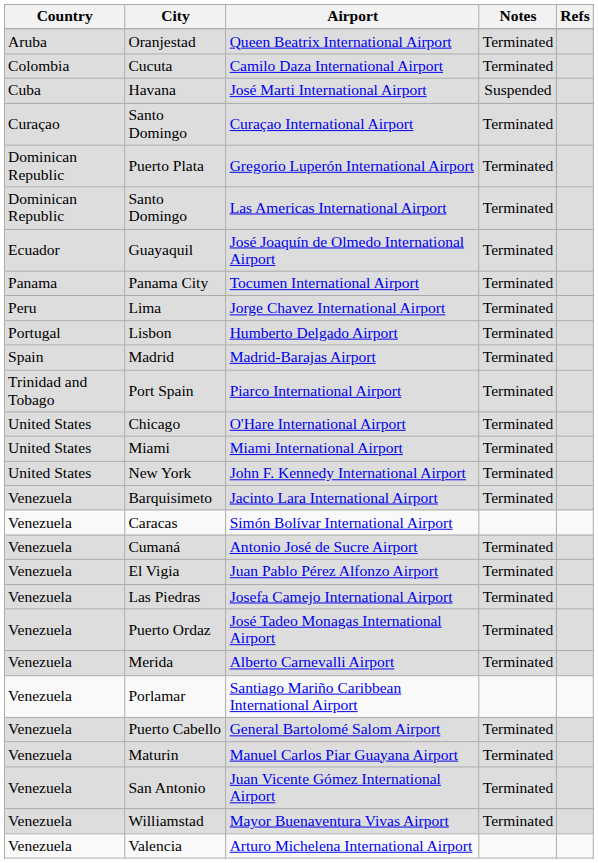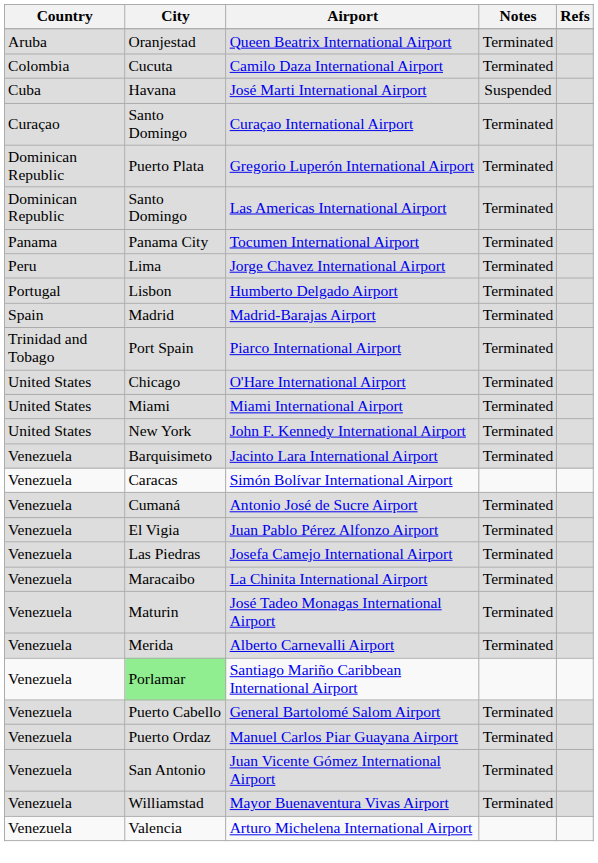- row: Ecuador | Guayaquil | José Joaquín de Olmedo International Airport | Terminated
+ row: Venezuela | Maracaibo | La Chinita International Airport | Terminated
José Tadeo Monagas International Airport | City: Puerto Ordaz -> Maturin
Santiago Mariño Caribbean International Airport | City: no background -> lightgreen background
Manuel Carlos Piar Guayana Airport | City: Maturin -> Puerto Ordaz
